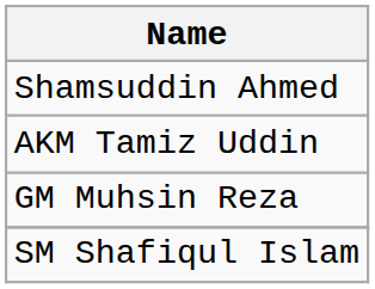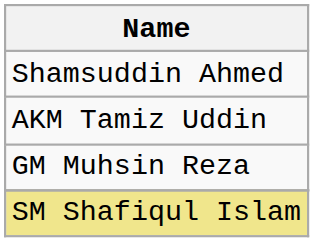row 5 | column 1: no background -> khaki background
